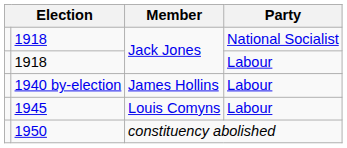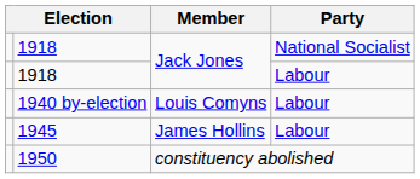1940 by-election | Member: James Hollins -> Louis Comyns
1945 | Member: Louis Comyns -> James Hollins
